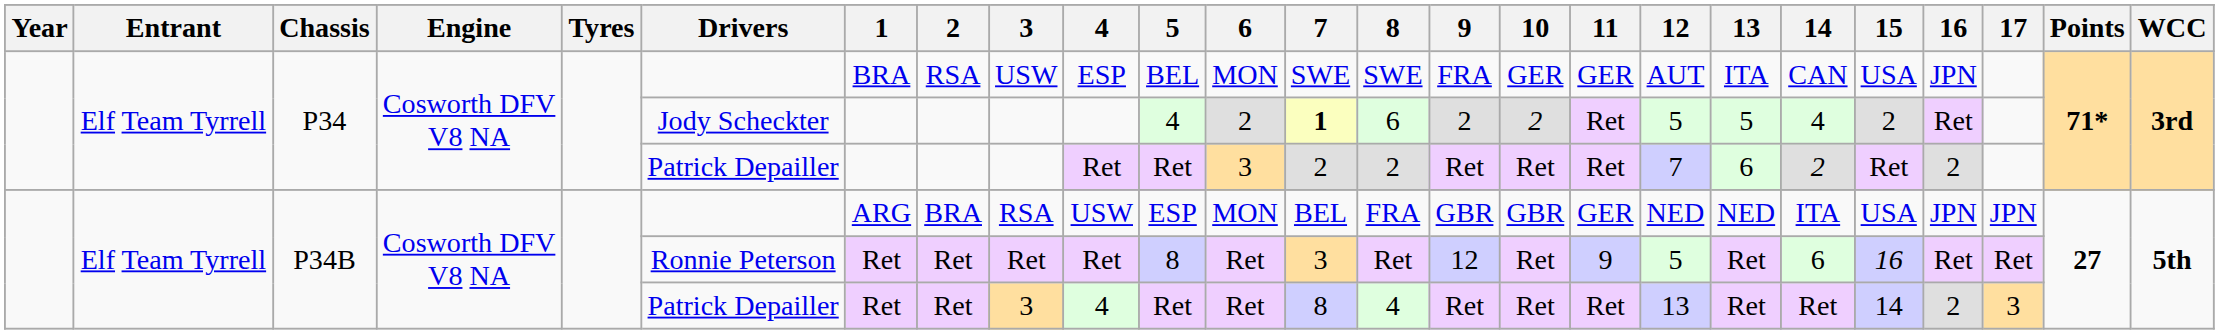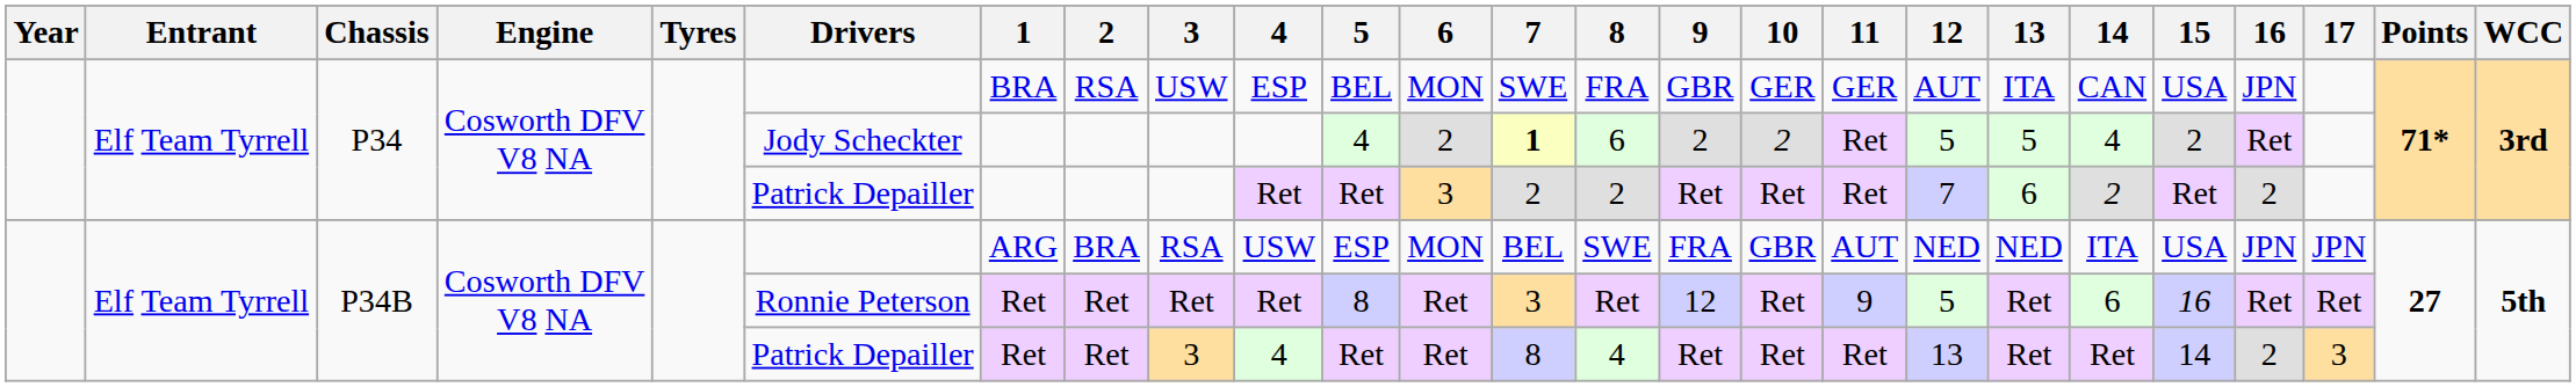row 2 | 8: SWE -> FRA
row 2 | 9: FRA -> GBR
row 5 | 8: FRA -> SWE
row 5 | 9: GBR -> FRA
row 5 | 11: GER -> AUT
